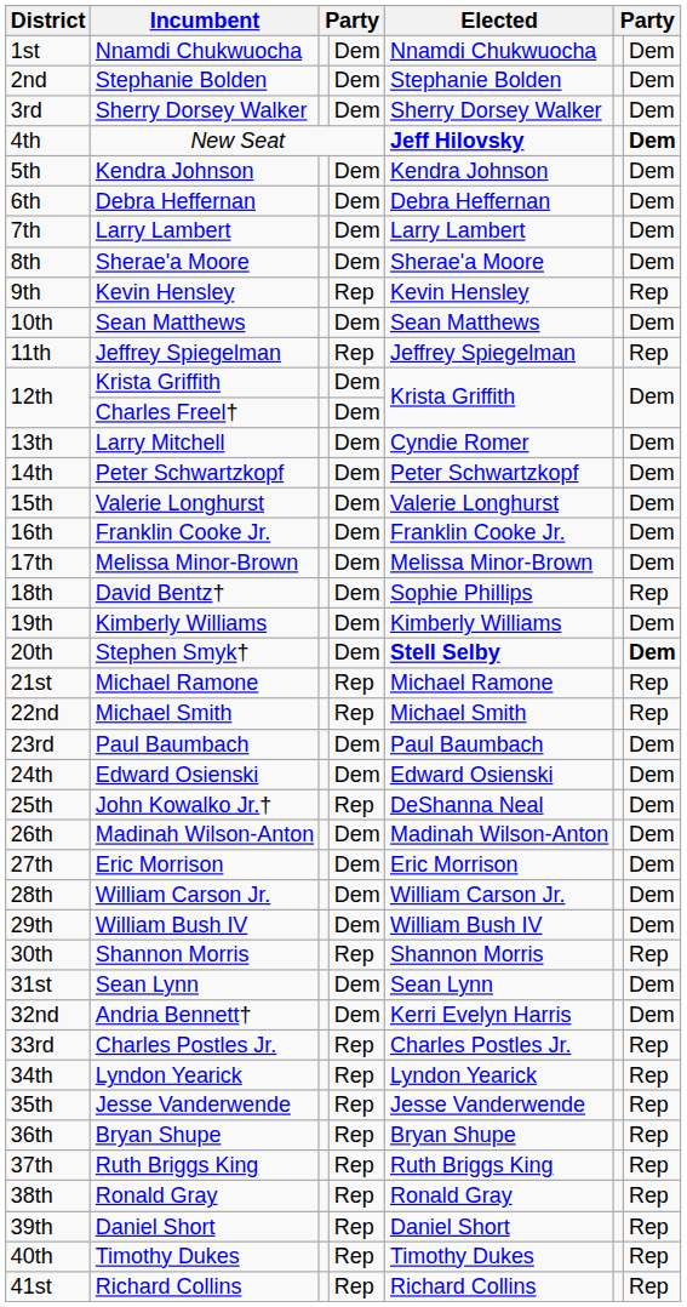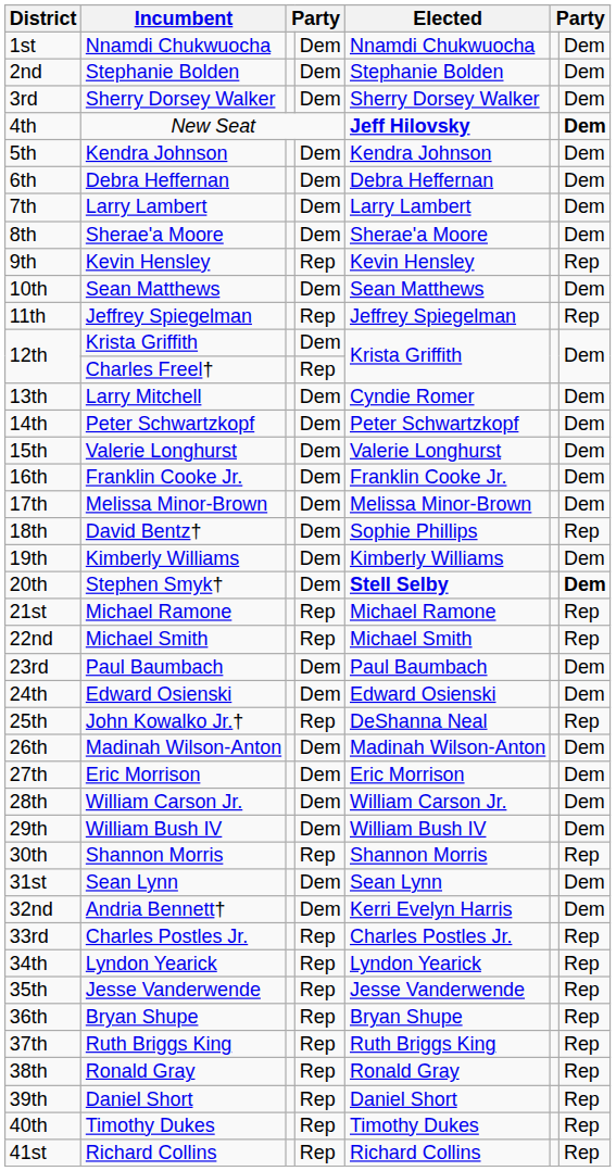Charles Freel† | column 4: Dem -> Rep
John Kowalko Jr.† | column 7: Dem -> Rep
